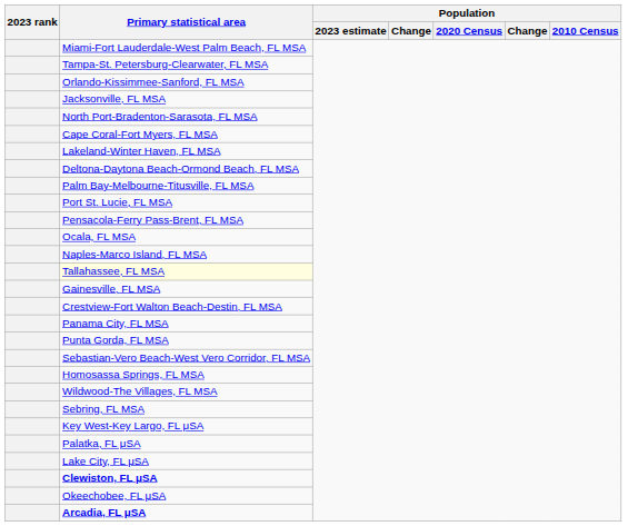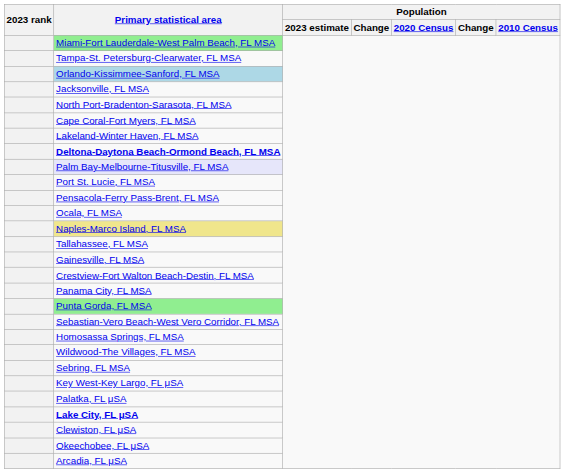Miami-Fort Lauderdale-West Palm Beach, FL MSA | Primary statistical area: no background -> lightgreen background
Orlando-Kissimmee-Sanford, FL MSA | Primary statistical area: no background -> lightblue background
Deltona-Daytona Beach-Ormond Beach, FL MSA | Primary statistical area: normal -> bold
Palm Bay-Melbourne-Titusville, FL MSA | Primary statistical area: no background -> lavender background
Naples-Marco Island, FL MSA | Primary statistical area: no background -> khaki background
Tallahassee, FL MSA | Primary statistical area: lightyellow background -> no background
Punta Gorda, FL MSA | Primary statistical area: no background -> lightgreen background
Lake City, FL μSA | Primary statistical area: normal -> bold
Clewiston, FL μSA | Primary statistical area: bold -> normal
Arcadia, FL μSA | Primary statistical area: bold -> normal
